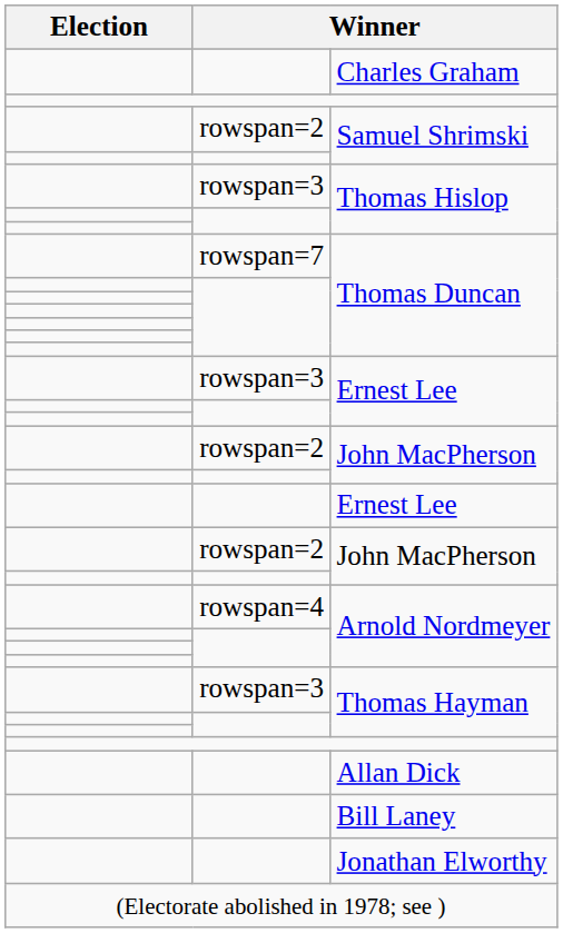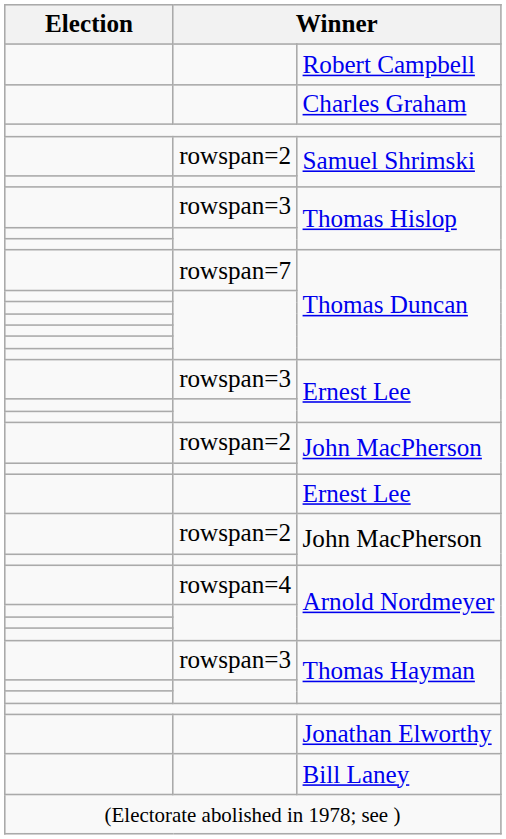+ row: Robert Campbell
- row: Allan Dick
rows swapped: Bill Laney <-> Jonathan Elworthy
